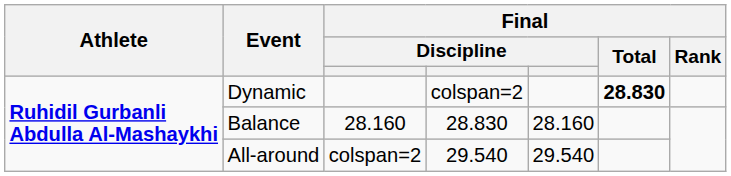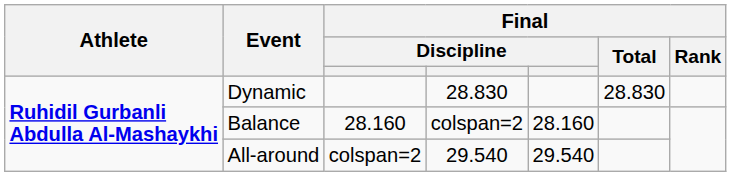Dynamic | column 4: colspan=2 -> 28.830
Dynamic | Final / Total: bold -> normal
Balance | column 4: 28.830 -> colspan=2
